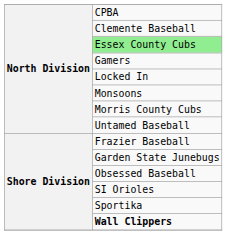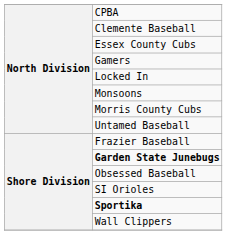Essex County Cubs | column 2: lightgreen background -> no background
Garden State Junebugs | column 2: normal -> bold
Sportika | column 2: normal -> bold
Wall Clippers | column 2: bold -> normal
